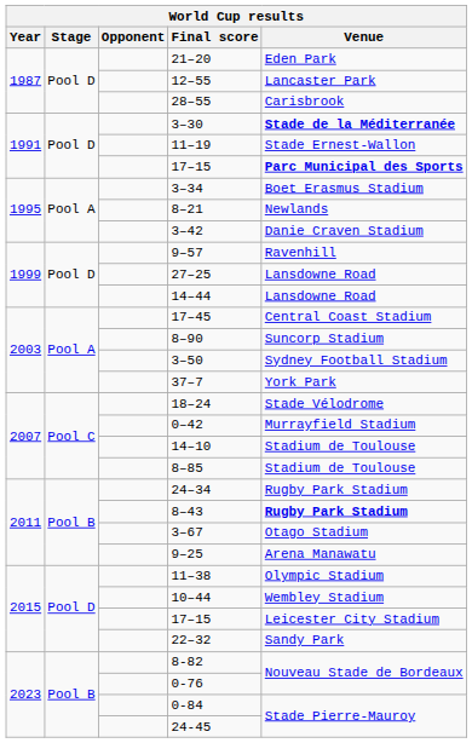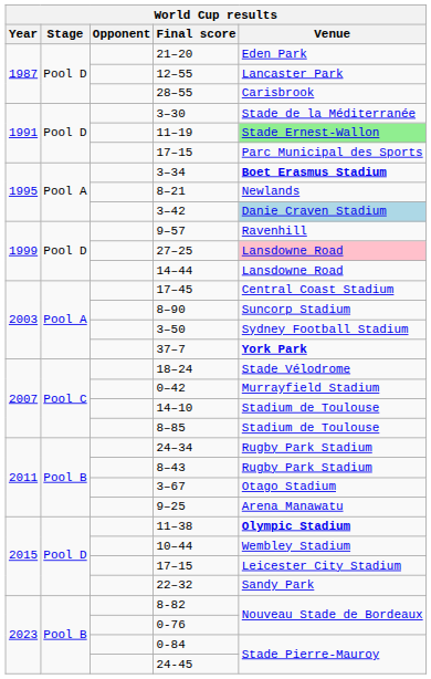3–30 | Venue: bold -> normal
11–19 | Venue: no background -> lightgreen background
1991 / 17–15 | Venue: bold -> normal
3–34 | Venue: normal -> bold
3–42 | Venue: no background -> lightblue background
27–25 | Venue: no background -> pink background
37–7 | Venue: normal -> bold
8–43 | Venue: bold -> normal
11–38 | Venue: normal -> bold
